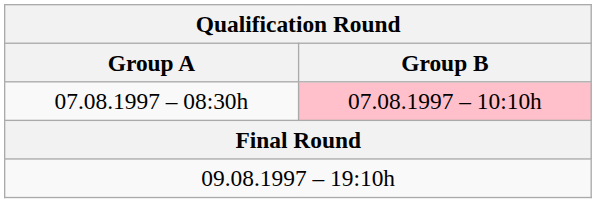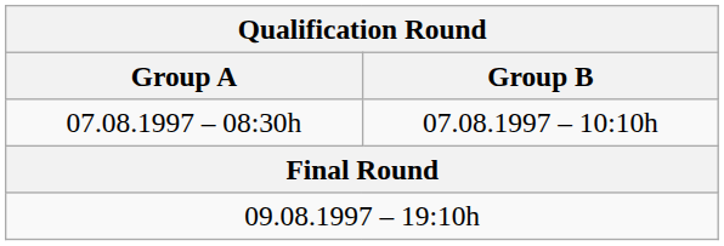07.08.1997 – 08:30h | Group B: pink background -> no background
